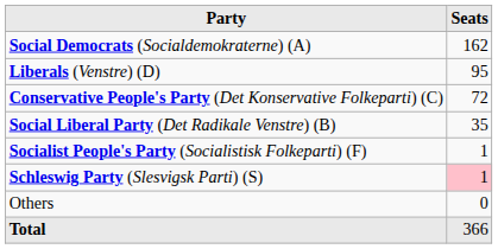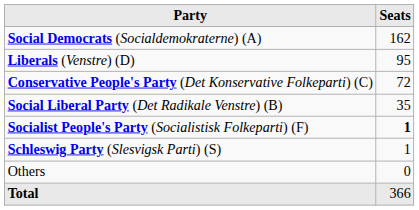Socialist People's Party (Socialistisk Folkeparti) (F) | Seats: normal -> bold
Schleswig Party (Slesvigsk Parti) (S) | Seats: pink background -> no background
